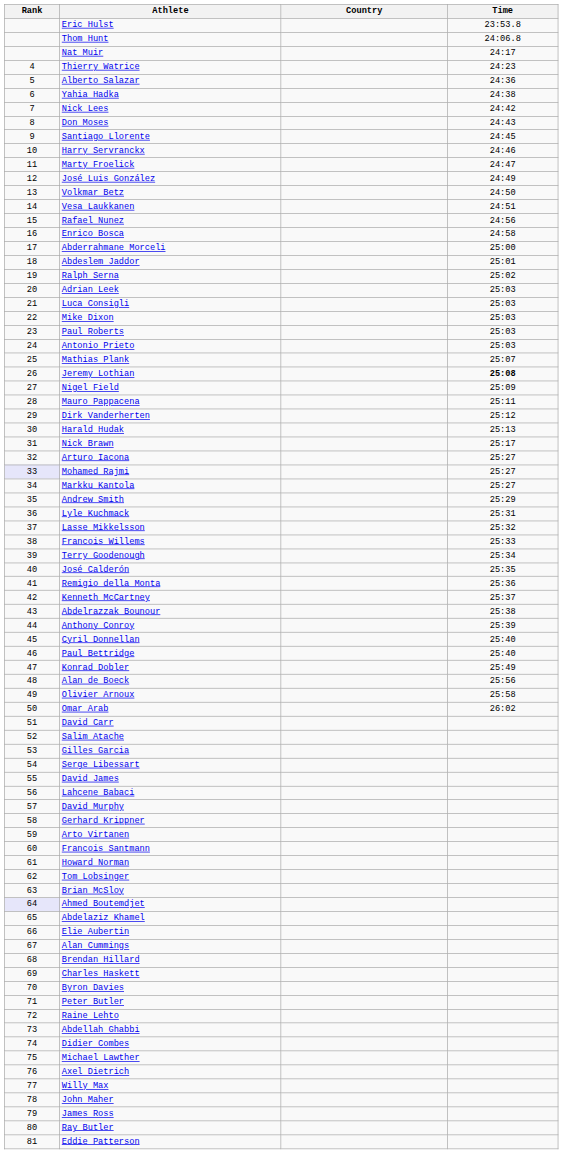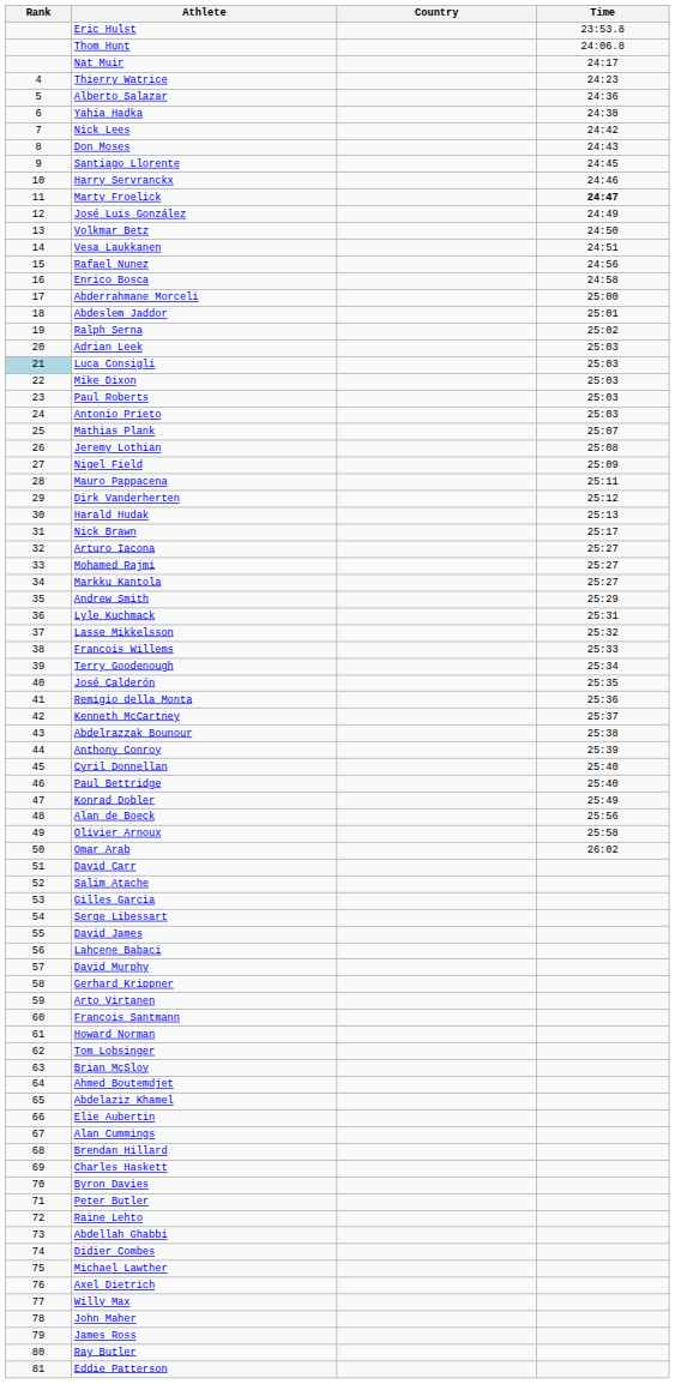Marty Froelick | Time: normal -> bold
Luca Consigli | Rank: no background -> lightblue background
Jeremy Lothian | Time: bold -> normal
Mohamed Rajmi | Rank: lavender background -> no background
Ahmed Boutemdjet | Rank: lavender background -> no background
